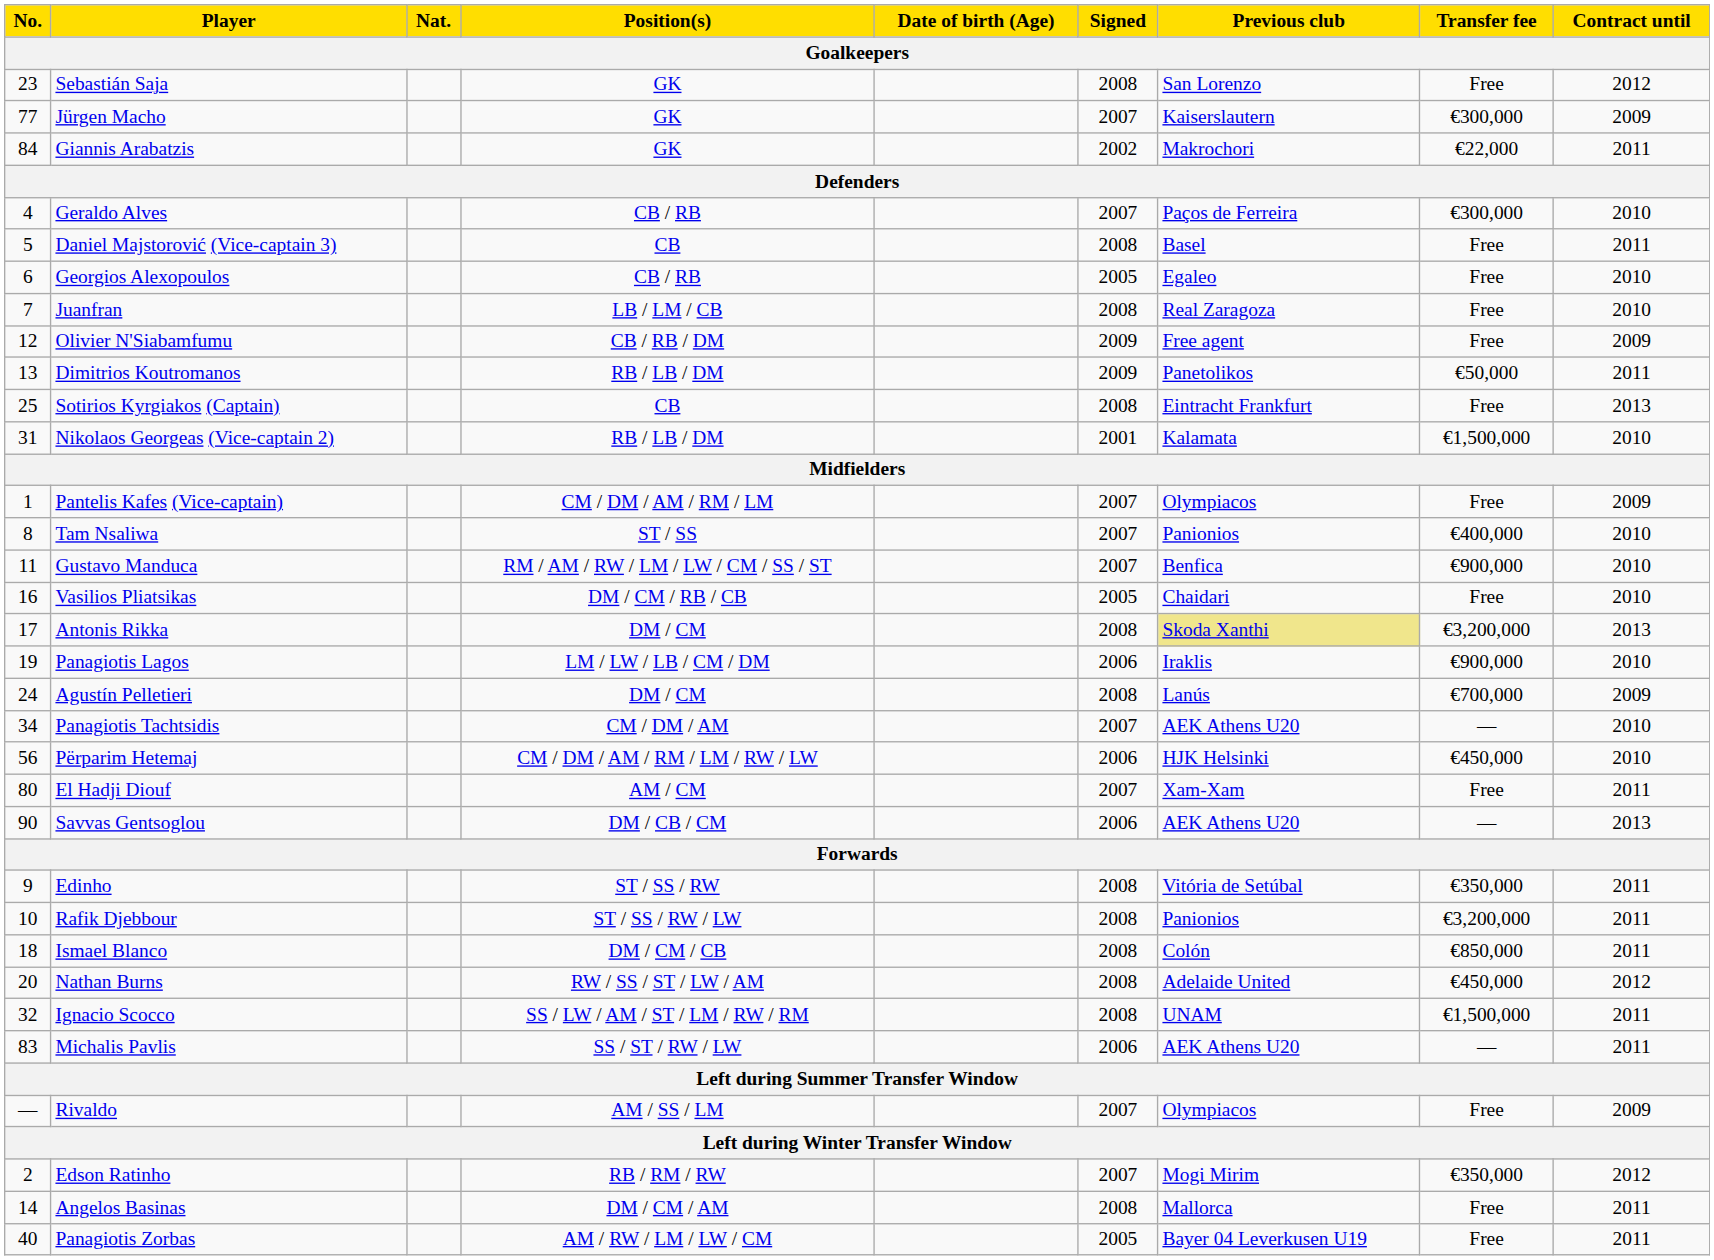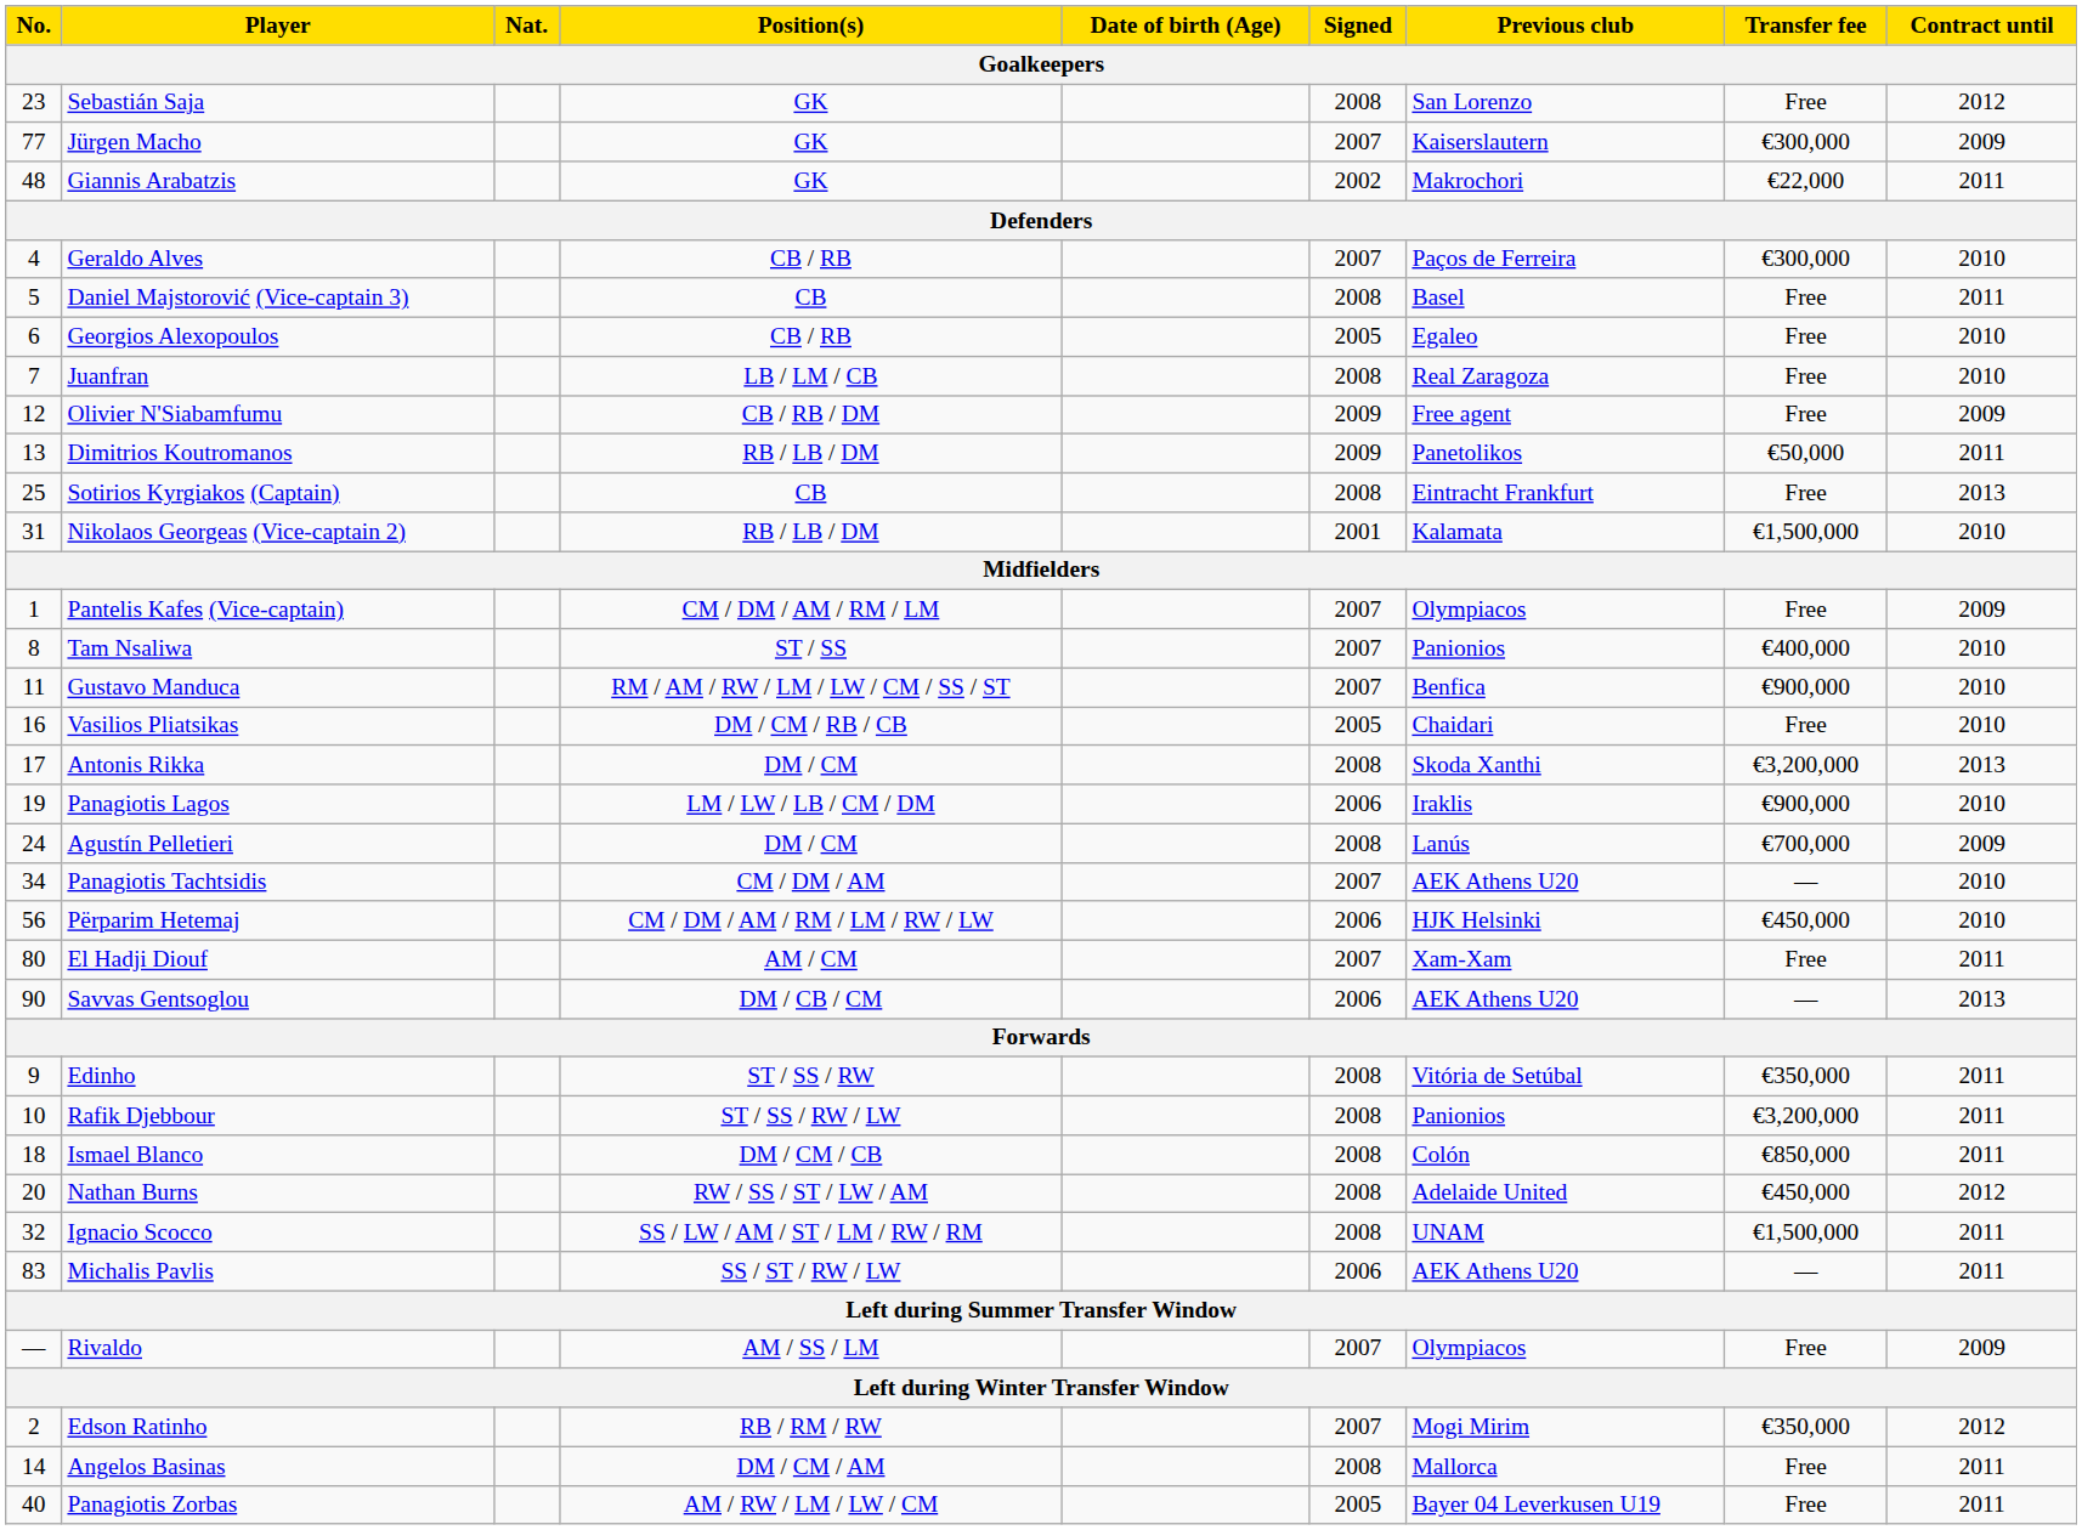Giannis Arabatzis | No.: 84 -> 48
Antonis Rikka | Previous club: khaki background -> no background
